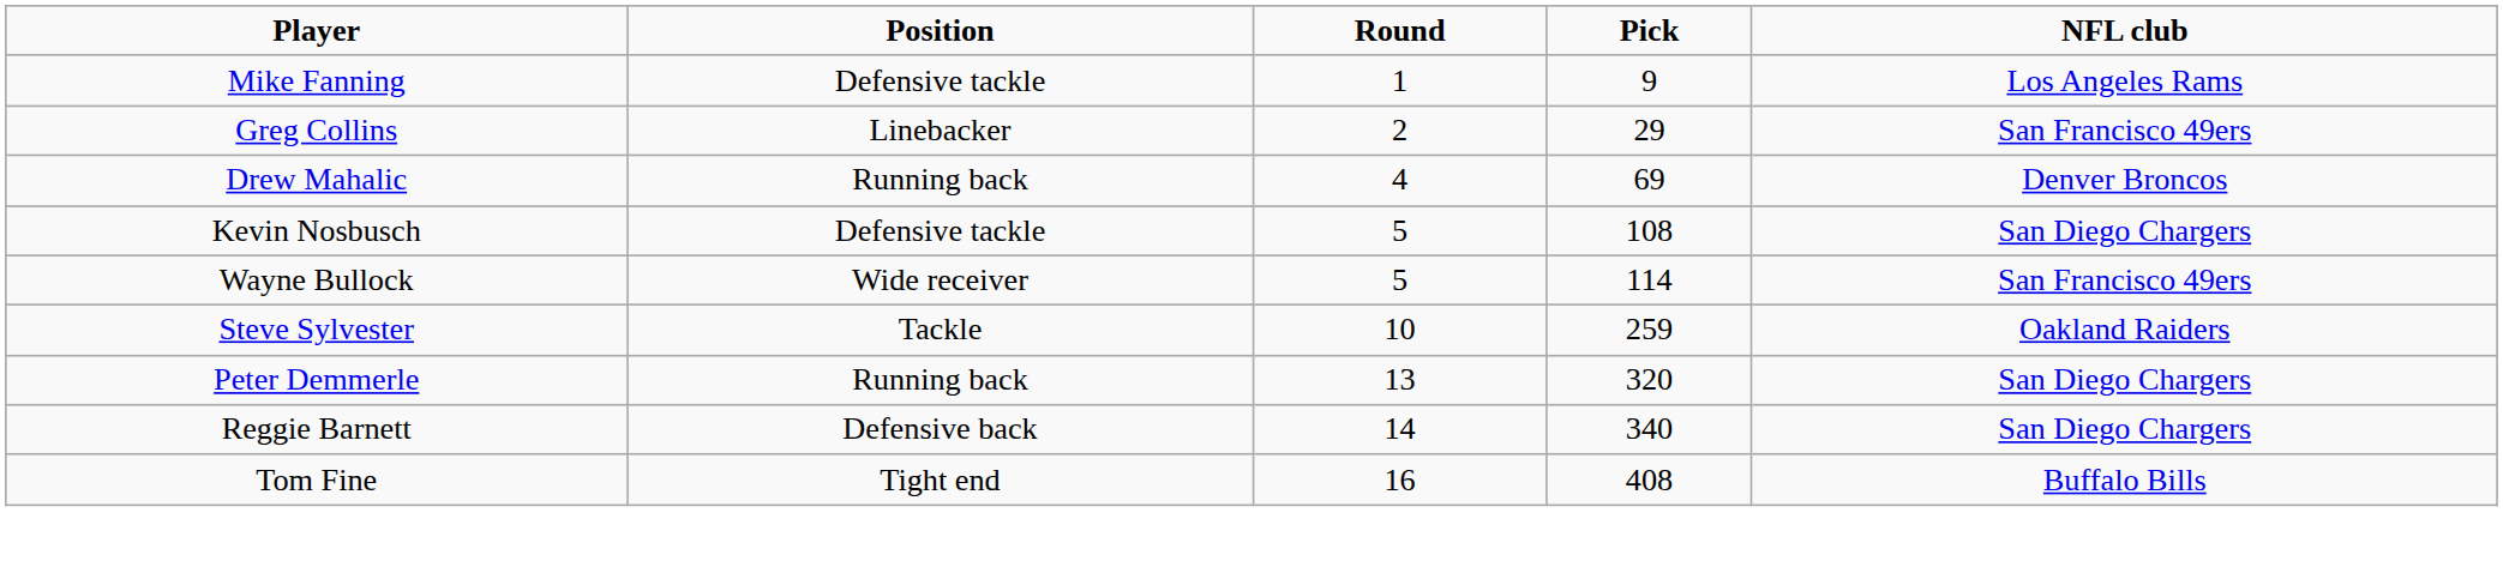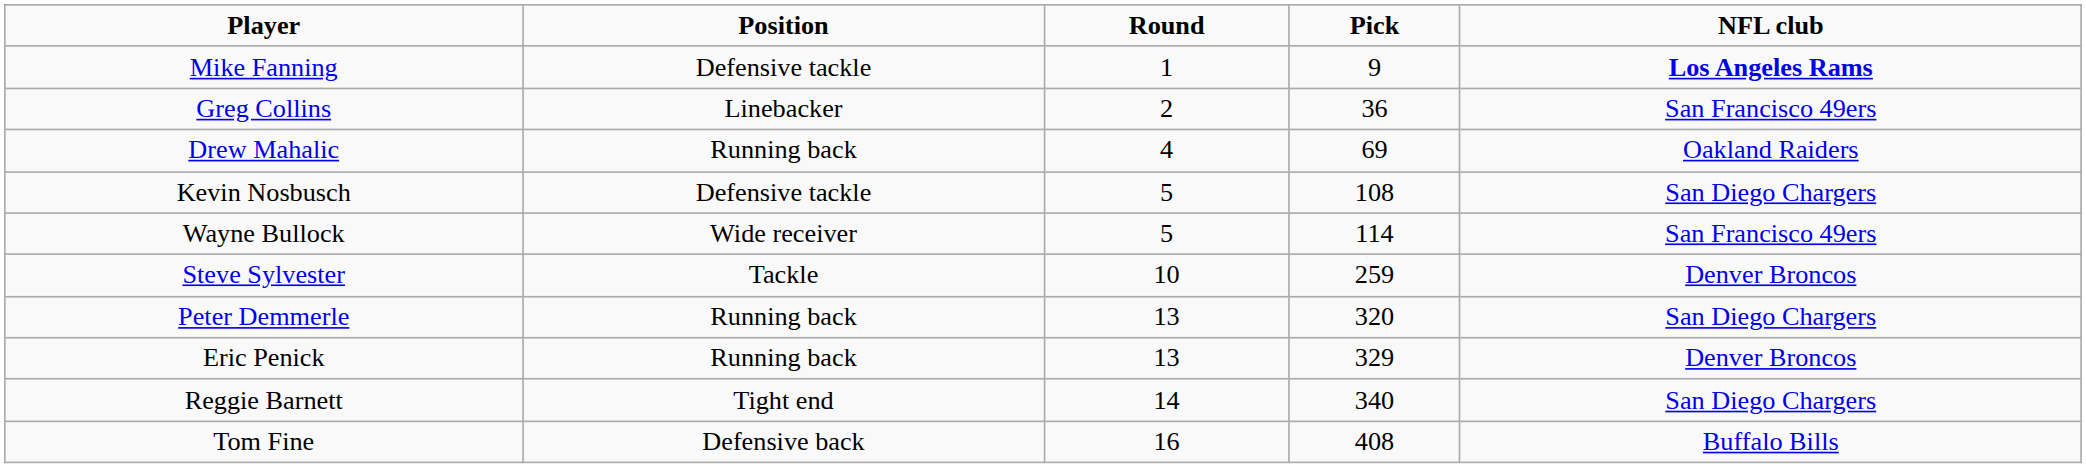Mike Fanning | NFL club: normal -> bold
Greg Collins | Pick: 29 -> 36
Drew Mahalic | NFL club: Denver Broncos -> Oakland Raiders
Steve Sylvester | NFL club: Oakland Raiders -> Denver Broncos
+ row: Eric Penick | Running back | 13 | 329 | Denver Broncos
Reggie Barnett | Position: Defensive back -> Tight end
Tom Fine | Position: Tight end -> Defensive back
